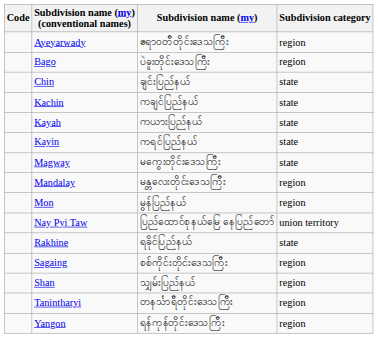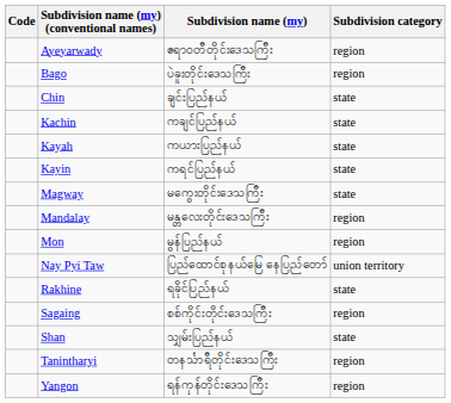Shan | Subdivision category: region -> state
